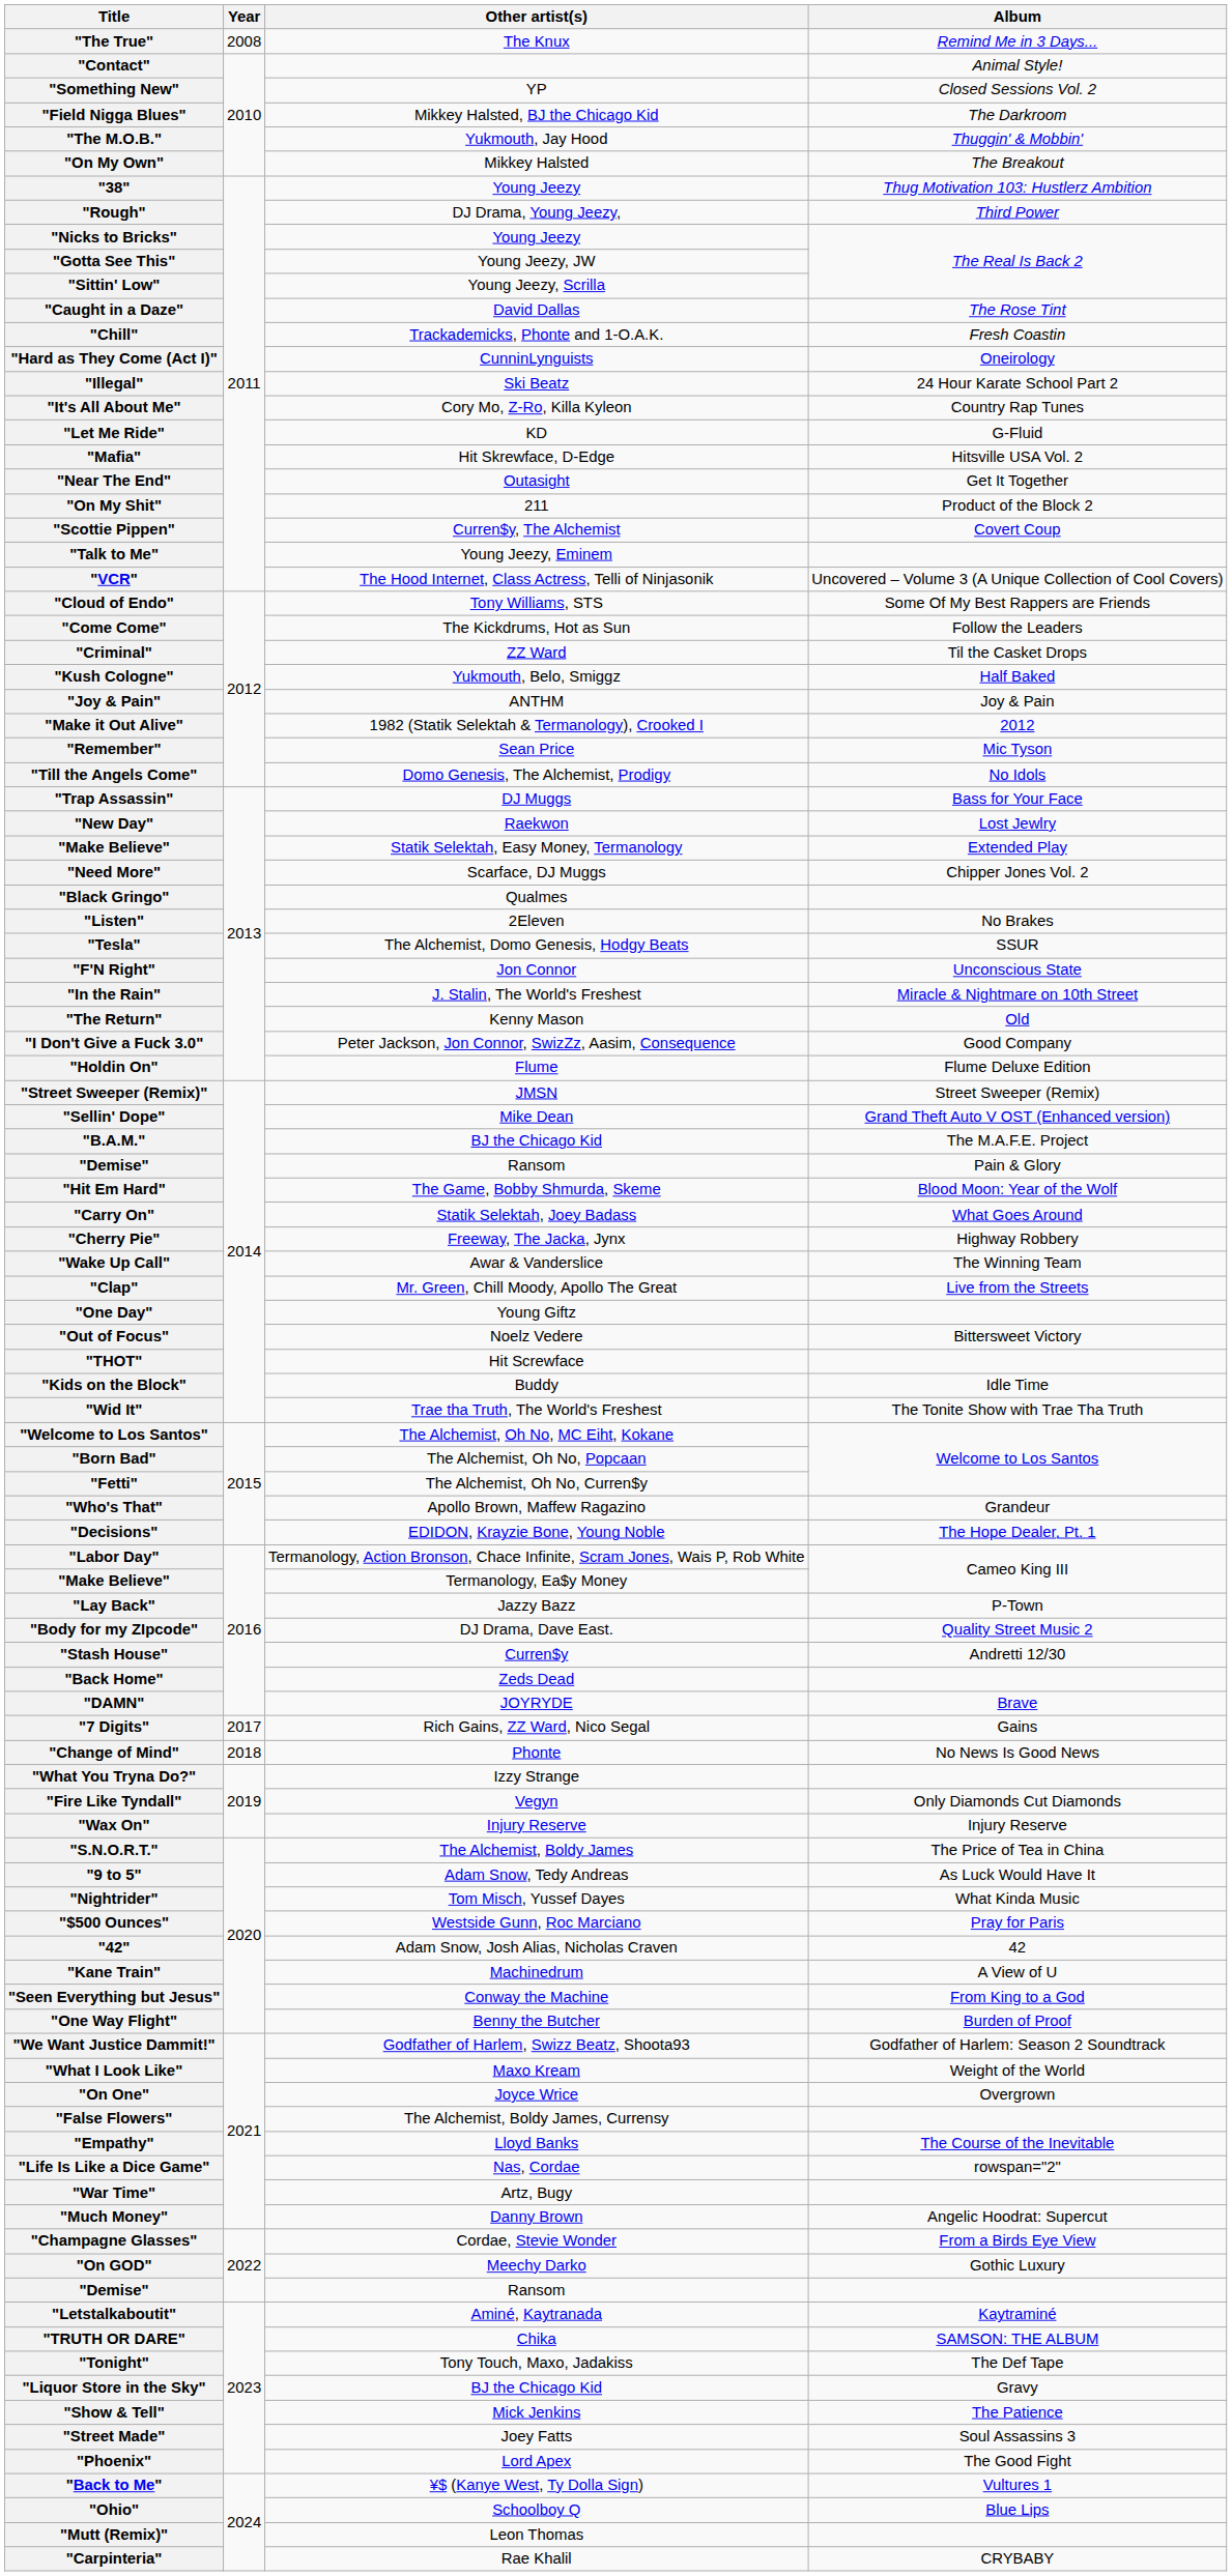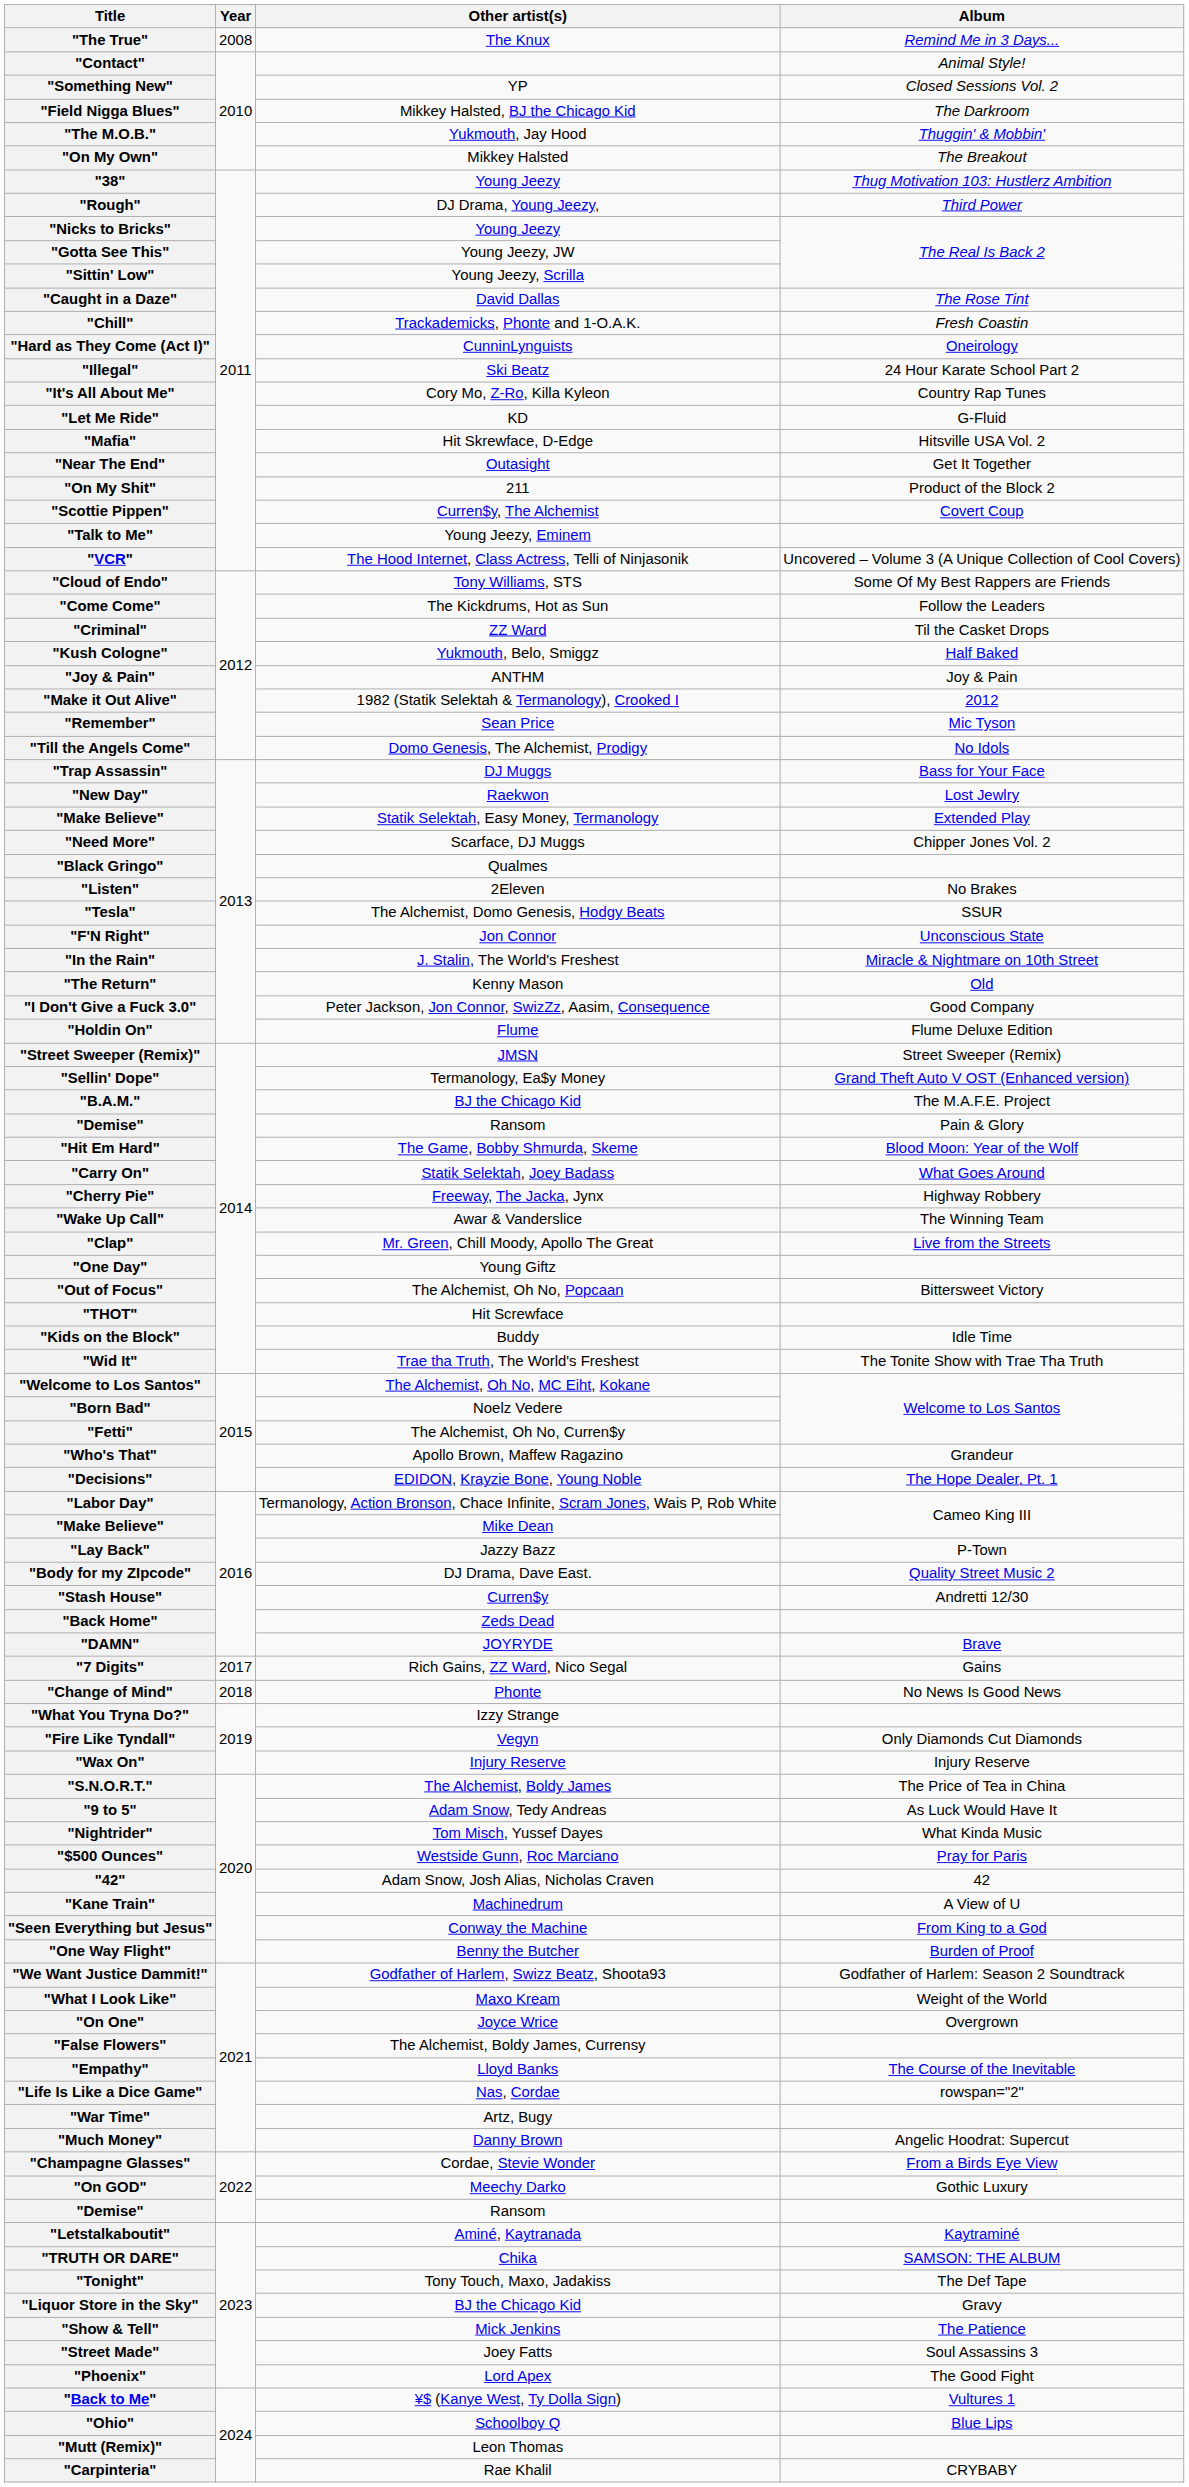"Sellin' Dope" | Other artist(s): Mike Dean -> Termanology, Ea$y Money
"Out of Focus" | Other artist(s): Noelz Vedere -> The Alchemist, Oh No, Popcaan
"Born Bad" | Other artist(s): The Alchemist, Oh No, Popcaan -> Noelz Vedere
"Make Believe" / Cameo King III | Other artist(s): Termanology, Ea$y Money -> Mike Dean
